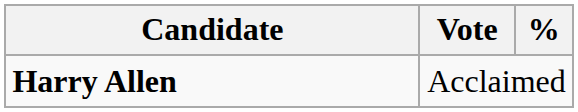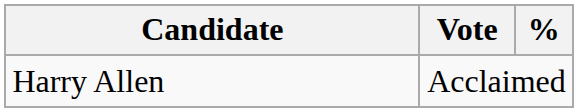Harry Allen | Candidate: bold -> normal
